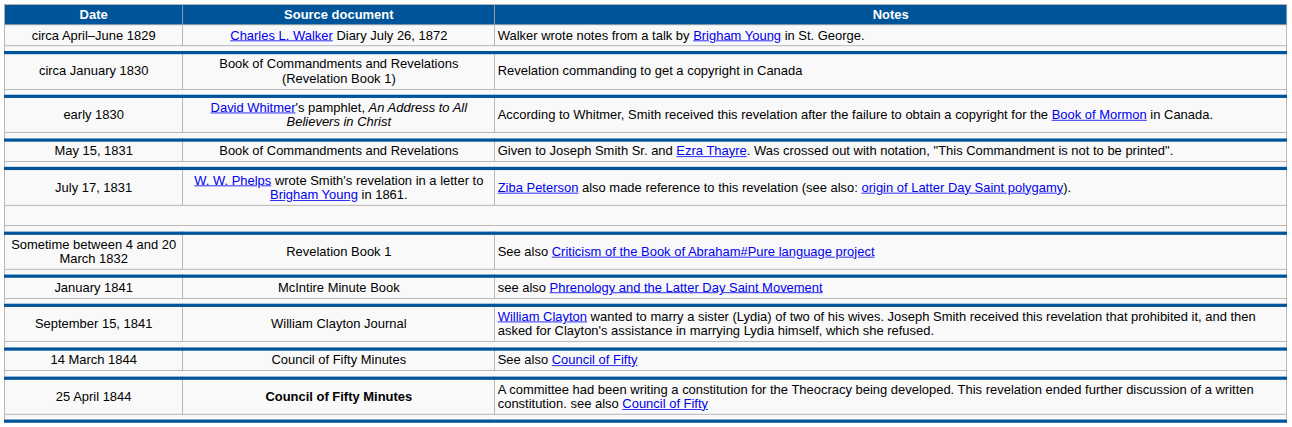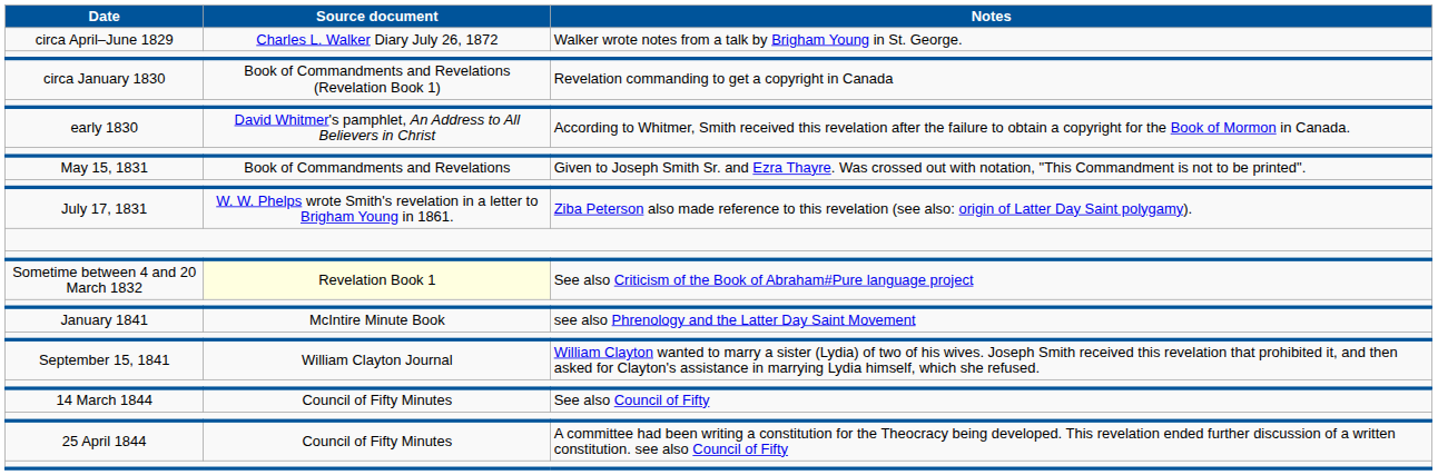Sometime between 4 and 20 March 1832 | Source document: no background -> lightyellow background
25 April 1844 | Source document: bold -> normal
